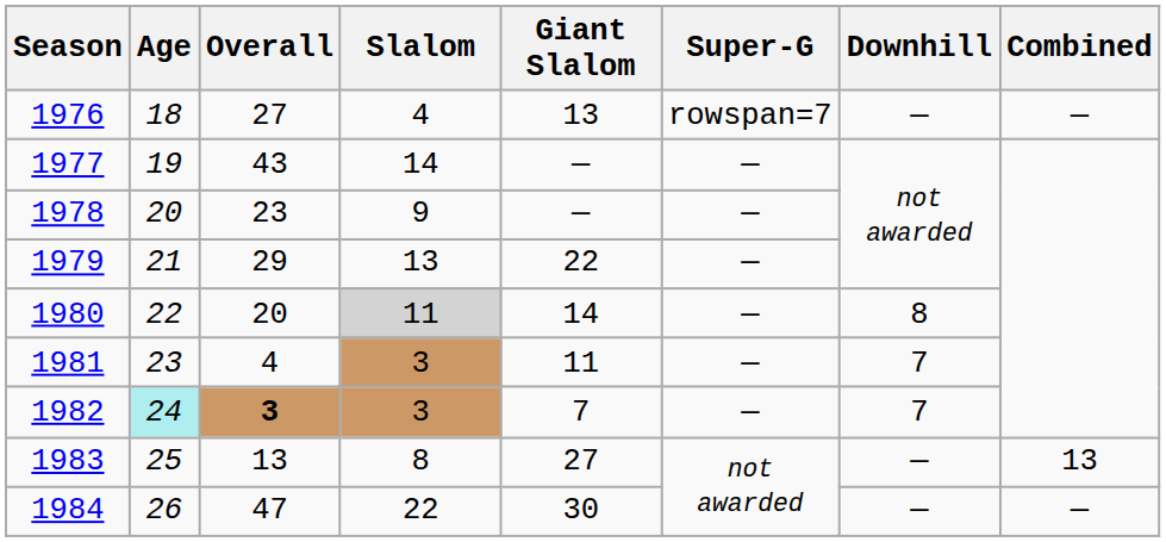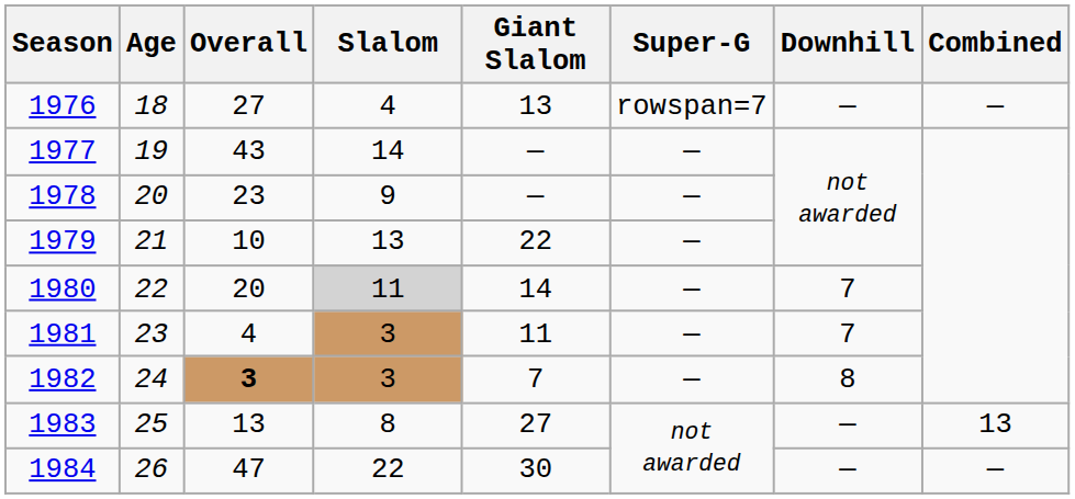1979 | Overall: 29 -> 10
1980 | Downhill: 8 -> 7
1982 | Age: paleturquoise background -> no background
1982 | Downhill: 7 -> 8
